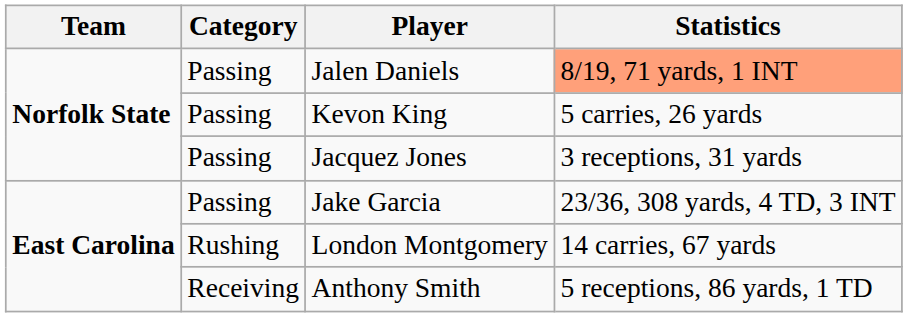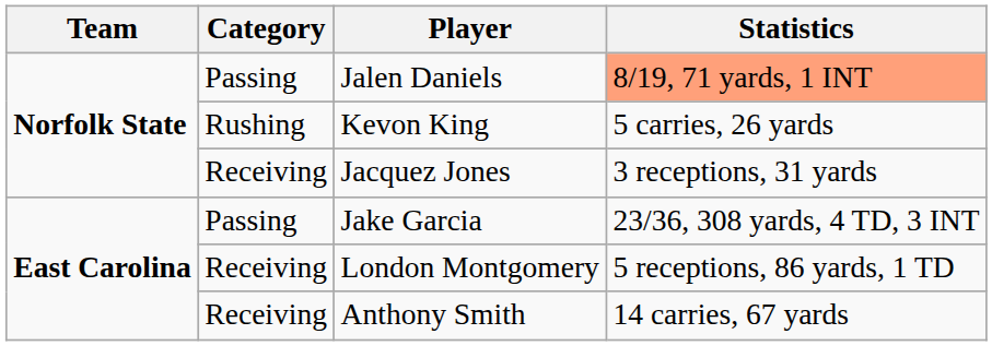Kevon King | Category: Passing -> Rushing
Jacquez Jones | Category: Passing -> Receiving
London Montgomery | Category: Rushing -> Receiving
London Montgomery | Statistics: 14 carries, 67 yards -> 5 receptions, 86 yards, 1 TD
Anthony Smith | Statistics: 5 receptions, 86 yards, 1 TD -> 14 carries, 67 yards
